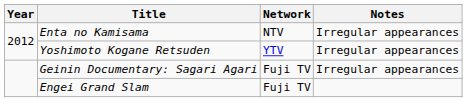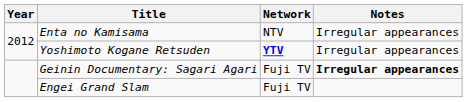Yoshimoto Kogane Retsuden | Network: normal -> bold
Geinin Documentary: Sagari Agari | Notes: normal -> bold
